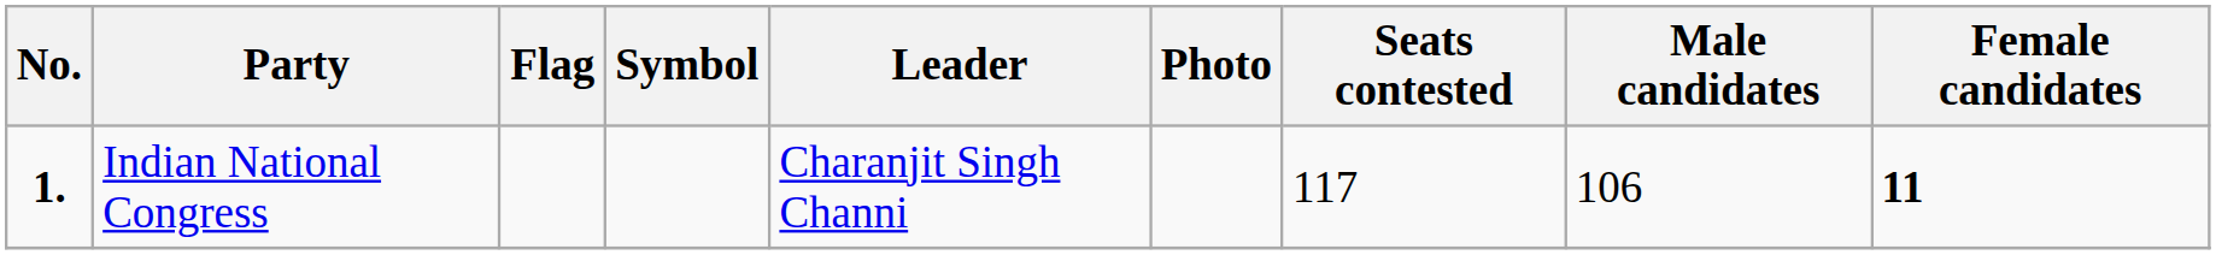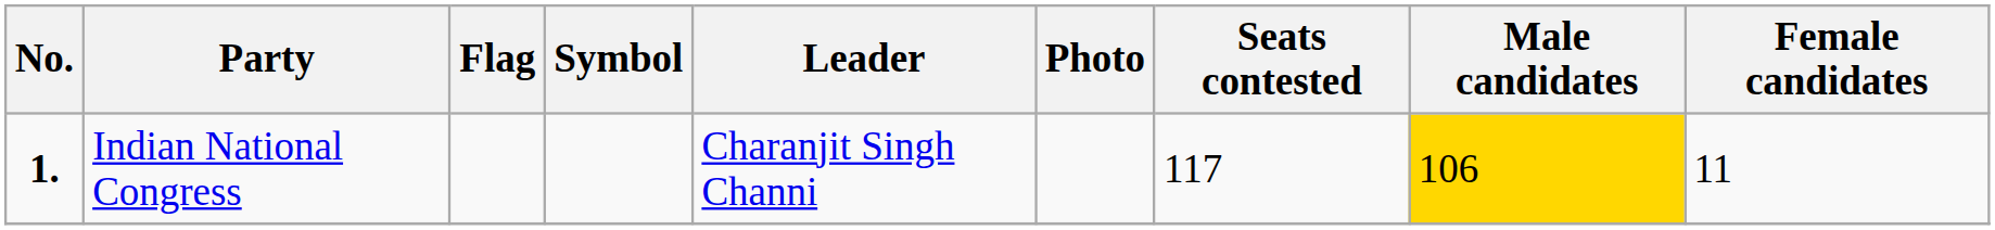Indian National Congress | Male candidates: no background -> gold background
Indian National Congress | Female candidates: bold -> normal
